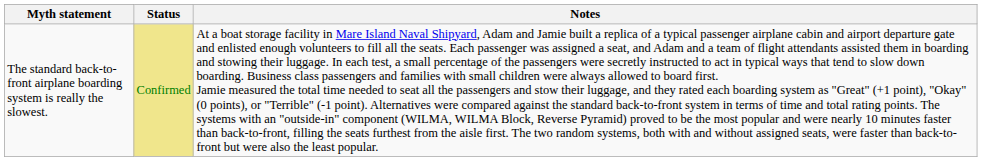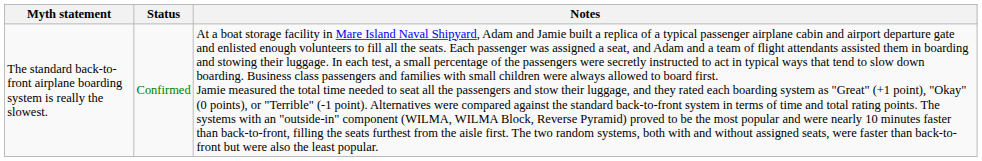row 2 | Status: khaki background -> no background
